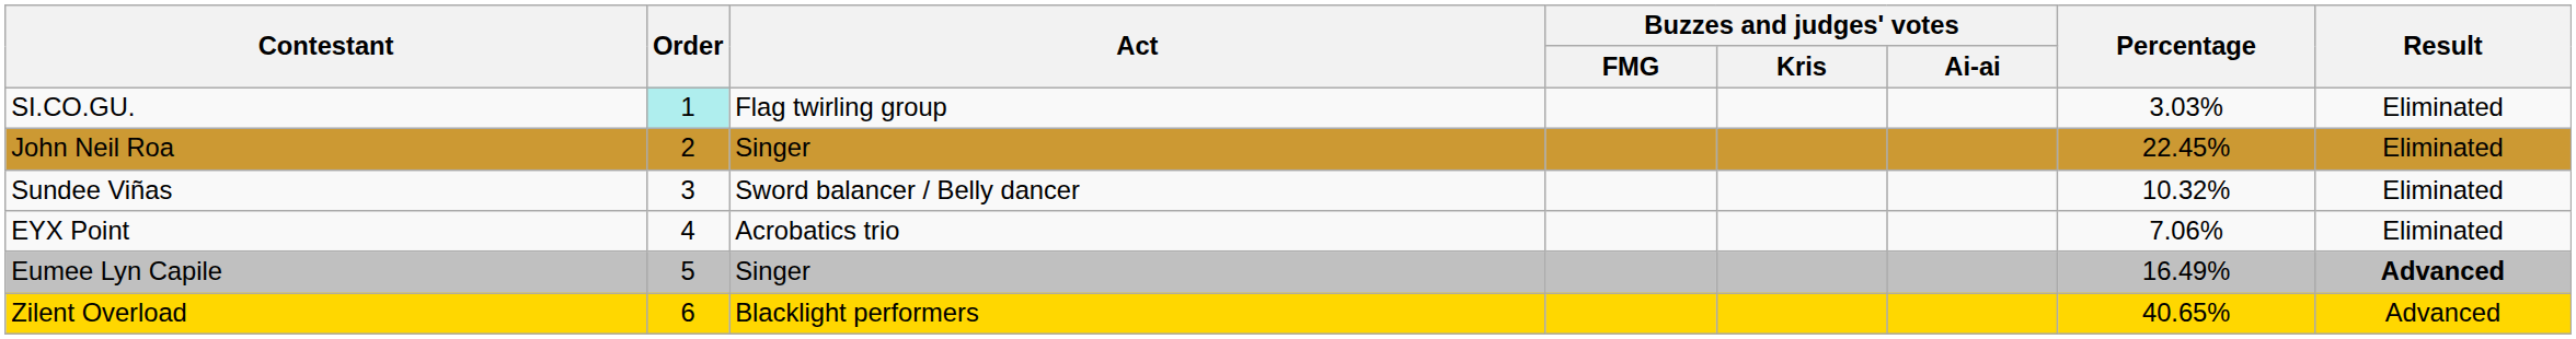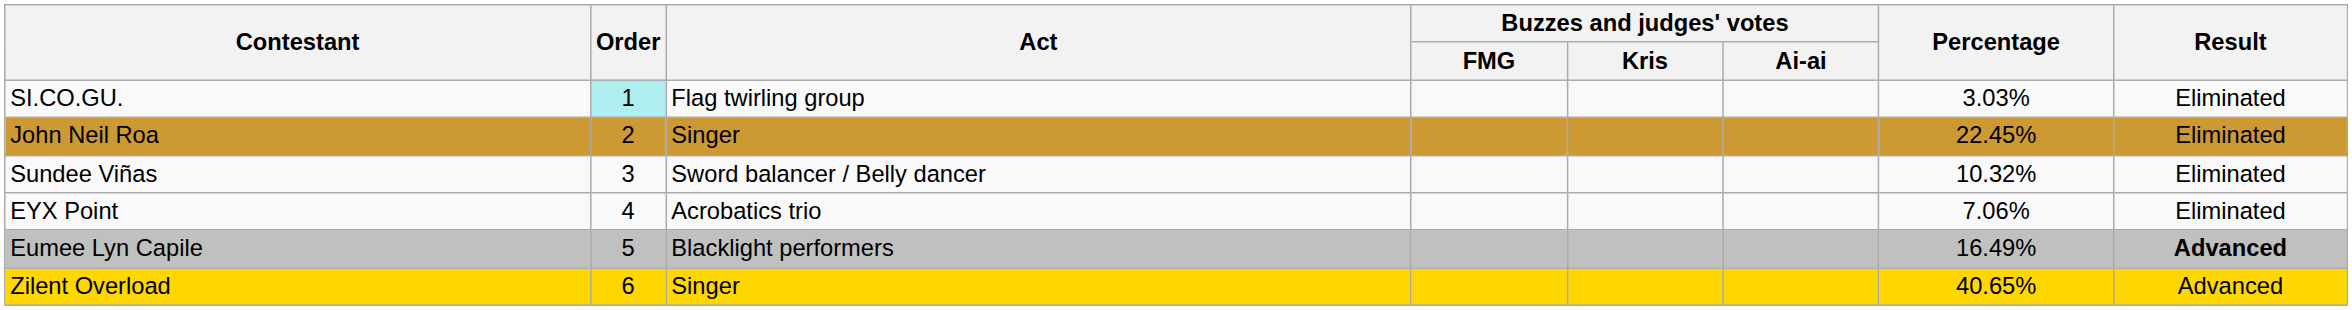Eumee Lyn Capile | Act: Singer -> Blacklight performers
Zilent Overload | Act: Blacklight performers -> Singer
